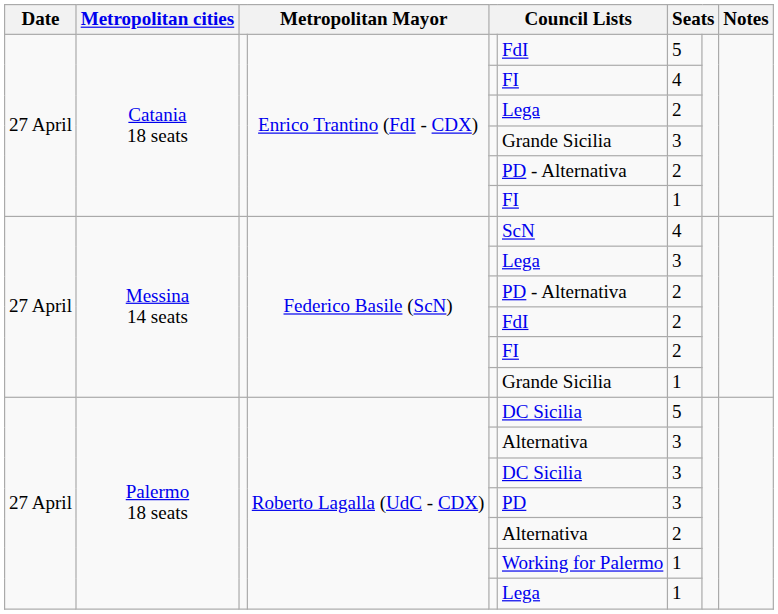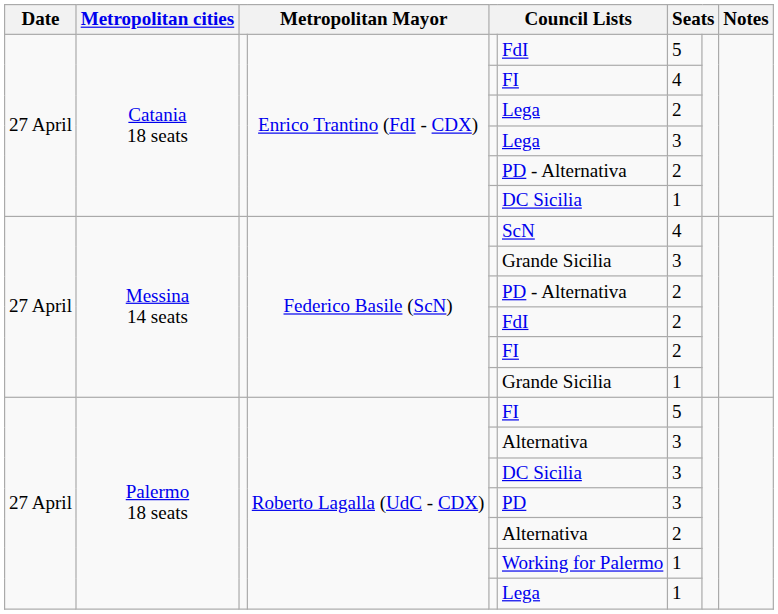row 5 | column 6: Grande Sicilia -> Lega
row 7 | column 6: FI -> DC Sicilia
row 9 | column 6: Lega -> Grande Sicilia
row 14 | column 6: DC Sicilia -> FI
